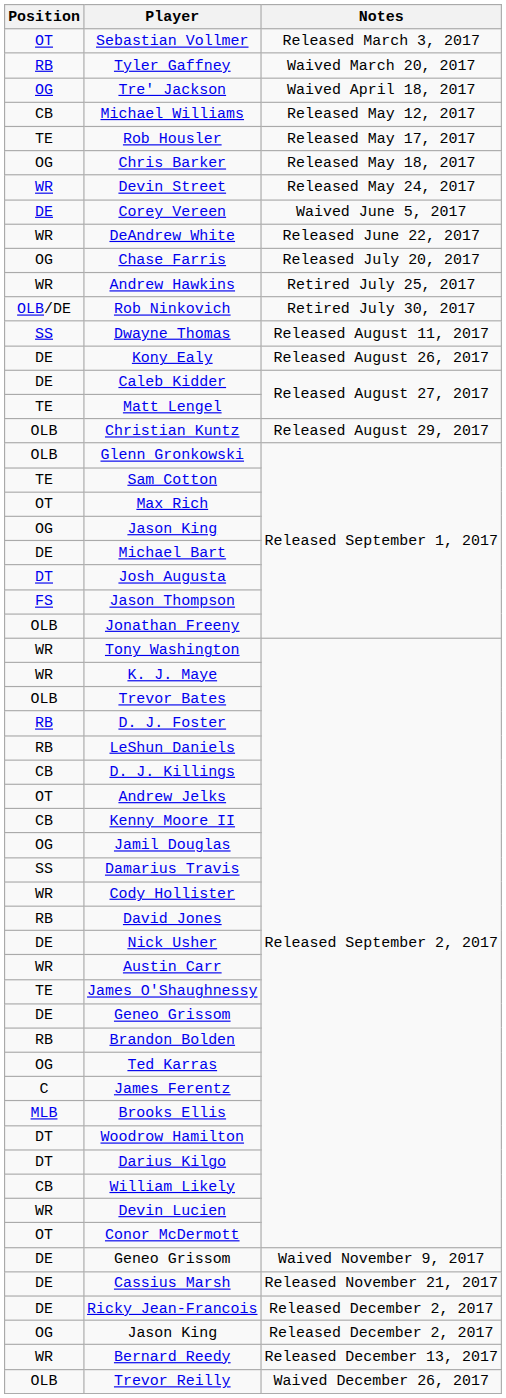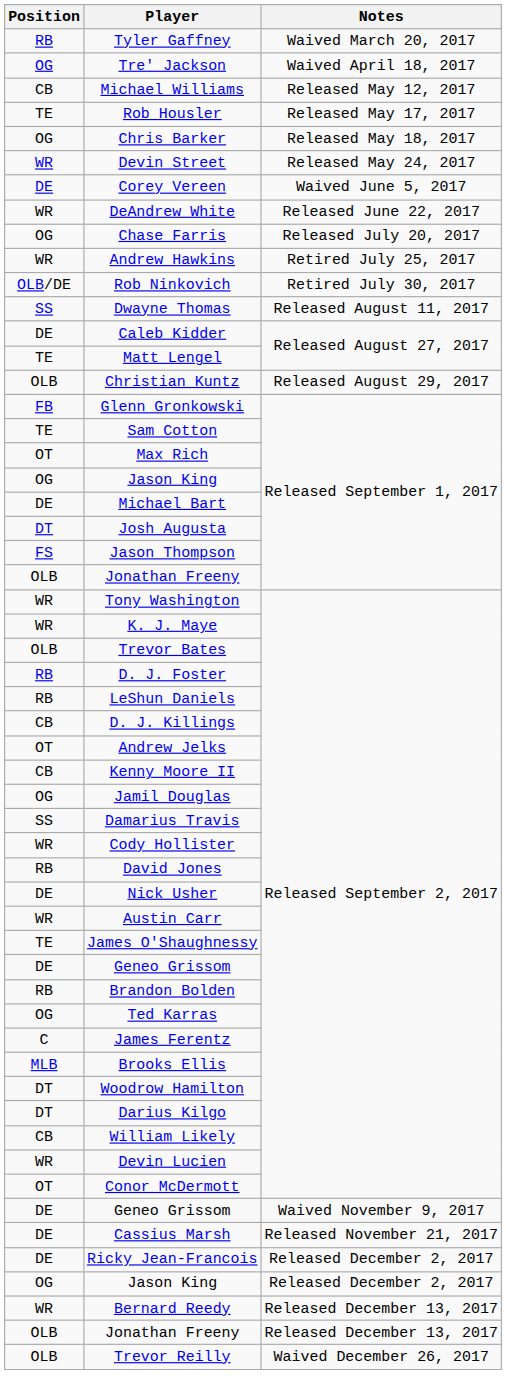- row: OT | Sebastian Vollmer | Released March 3, 2017
- row: DE | Kony Ealy | Released August 26, 2017
Glenn Gronkowski | Position: OLB -> FB
+ row: OLB | Jonathan Freeny | Released December 13, 2017
